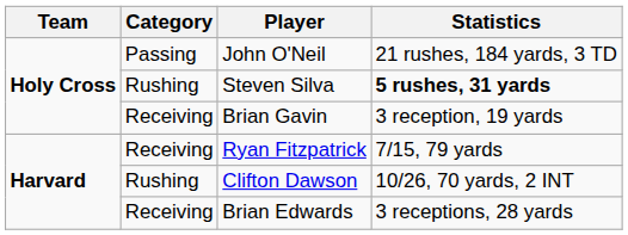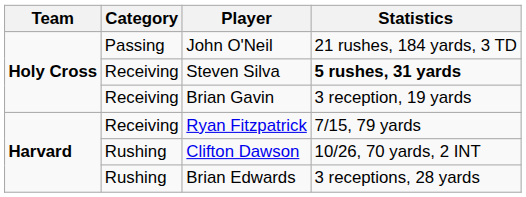Steven Silva | Category: Rushing -> Receiving
Brian Edwards | Category: Receiving -> Rushing
